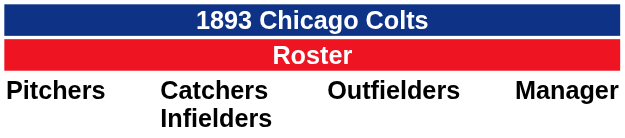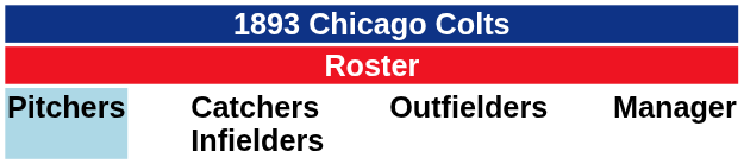Pitchers | column 1: no background -> lightblue background
